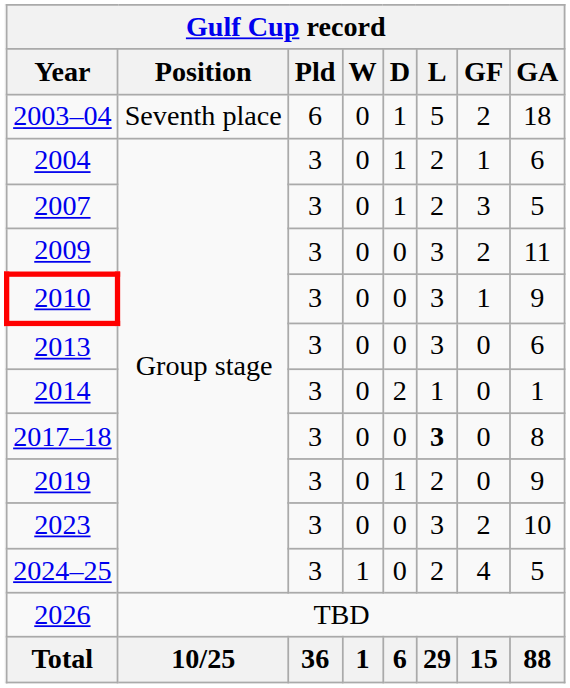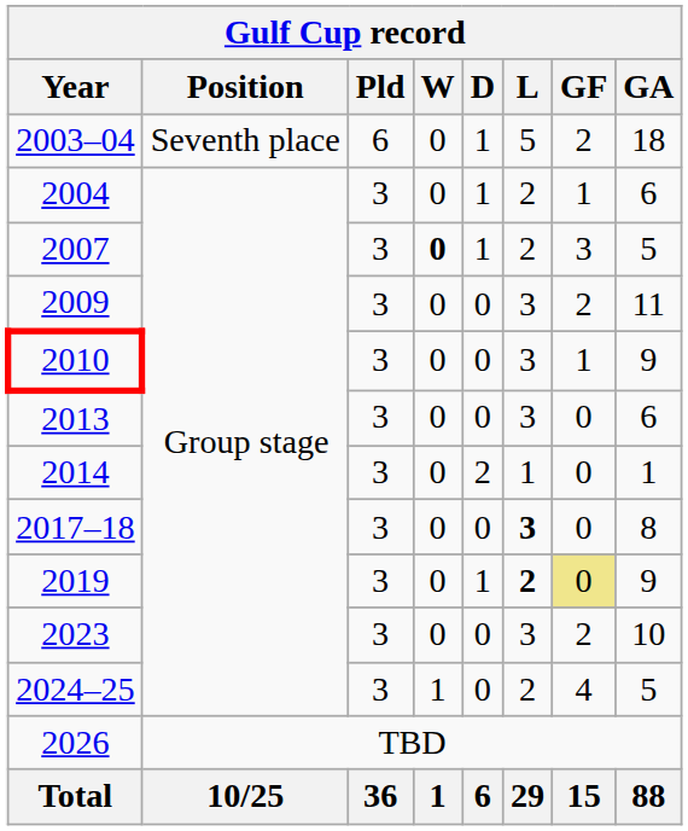2007 | W: normal -> bold
2019 | L: normal -> bold
2019 | GF: no background -> khaki background
